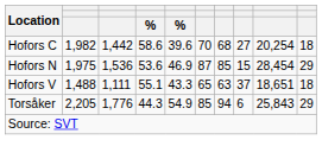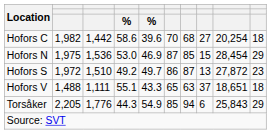Hofors N | column 4: 53.6 -> 53.0
+ row: Hofors S | 1,972 | 1,510 | 49.2 | 49.7 | 86 | 87 | 13 | 27,872 | 23
